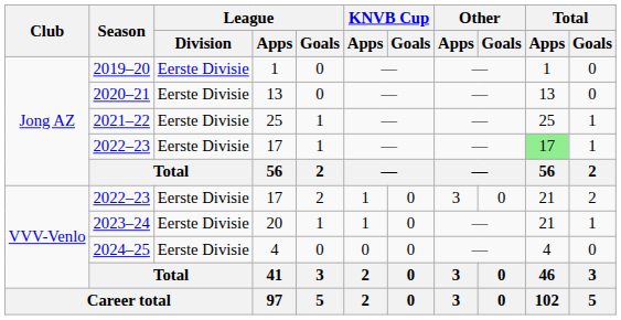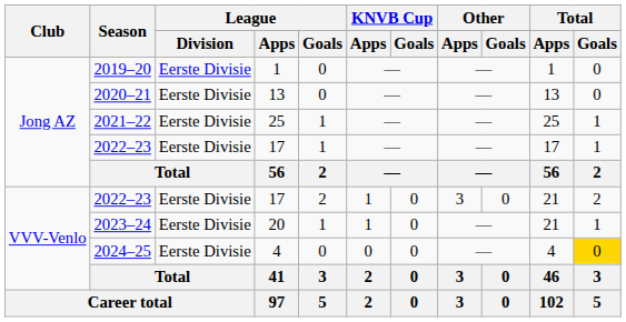Jong AZ / 2022–23 | Total / Apps: lightgreen background -> no background
2024–25 | Total / Goals: no background -> gold background
